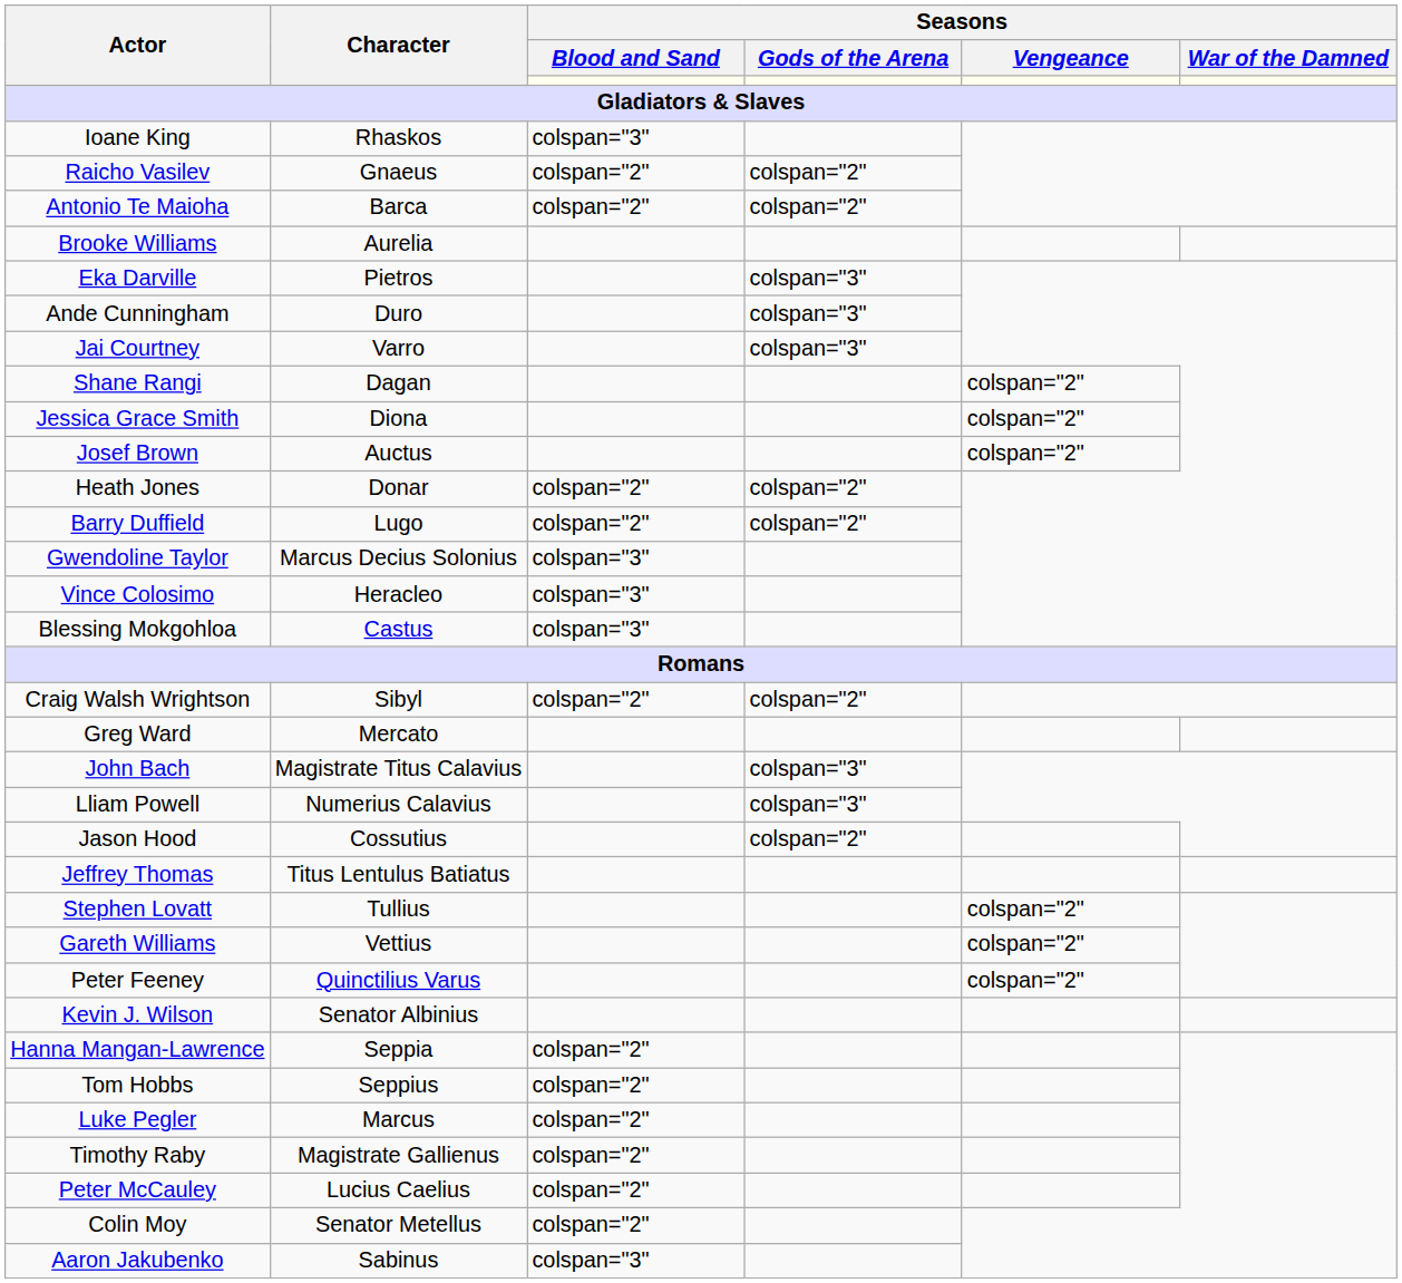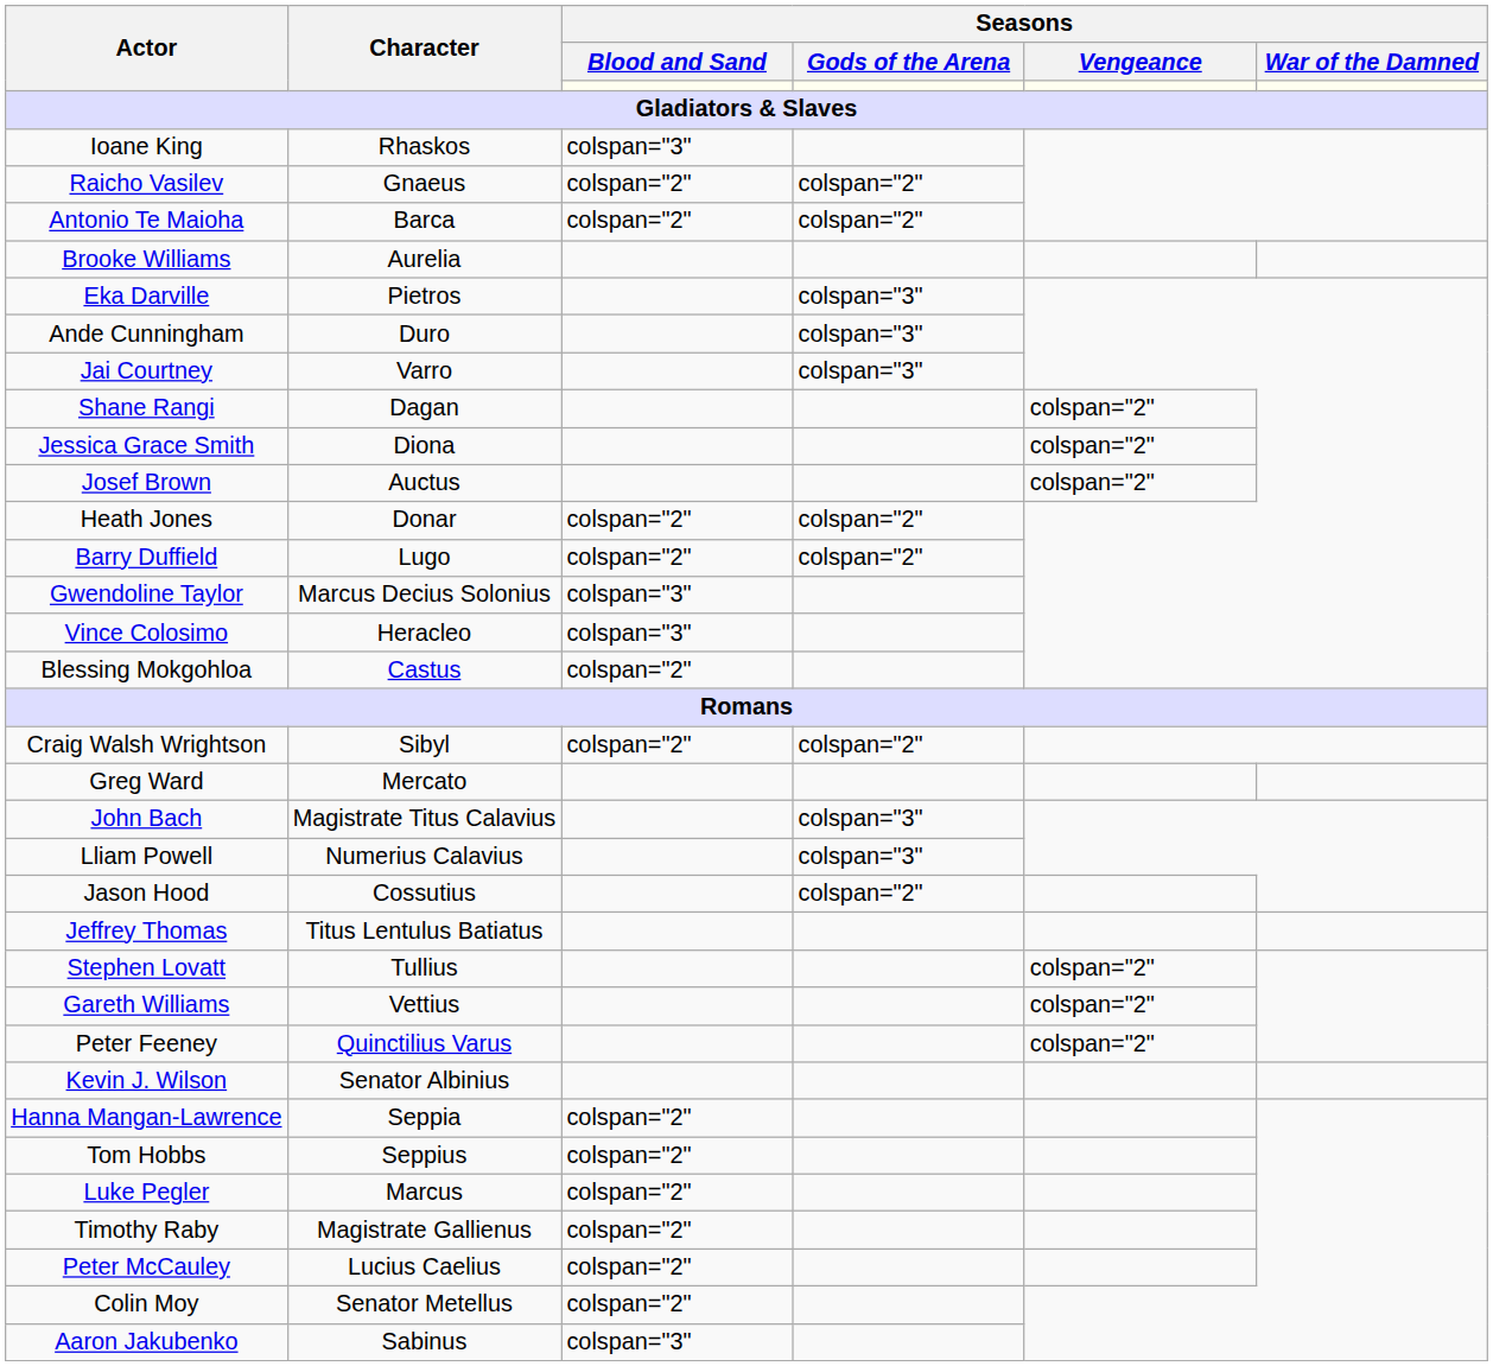Blessing Mokgohloa | Seasons / Blood and Sand: colspan="3" -> colspan="2"
